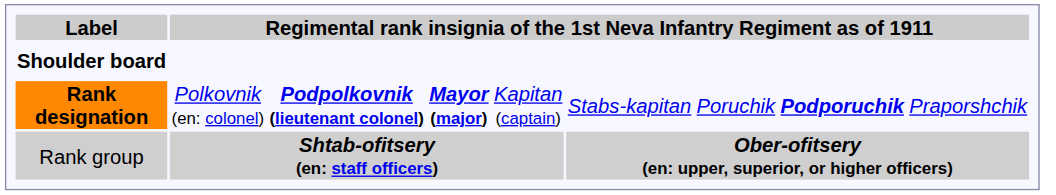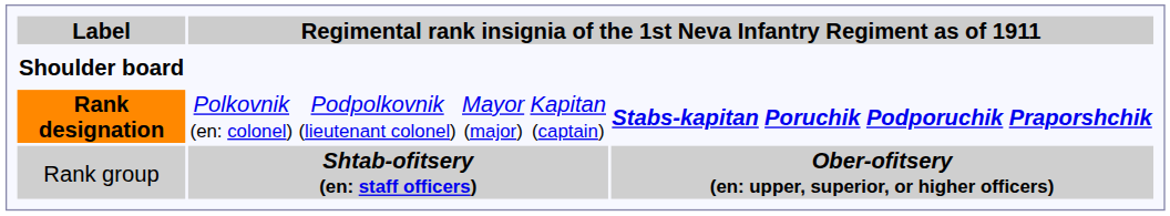Rank designation | column 3: bold -> normal
Rank designation | column 4: bold -> normal
Rank designation | column 6: normal -> bold
Rank designation | column 7: normal -> bold
Rank designation | column 9: normal -> bold
